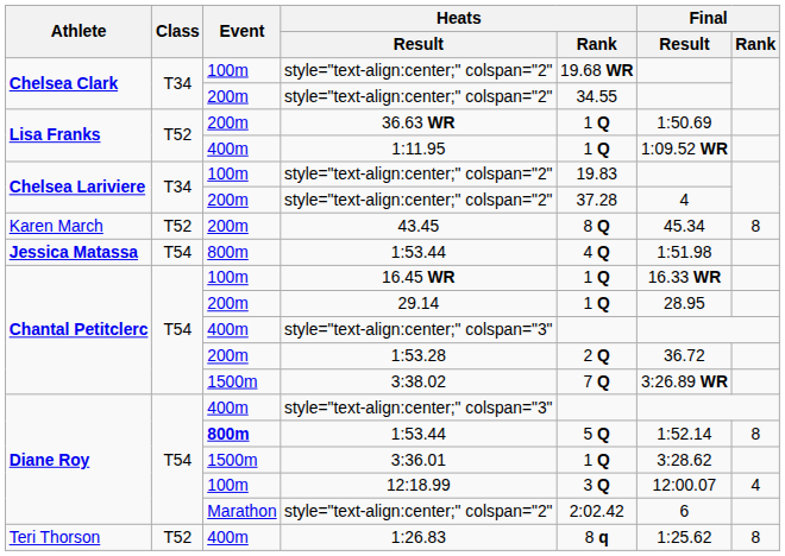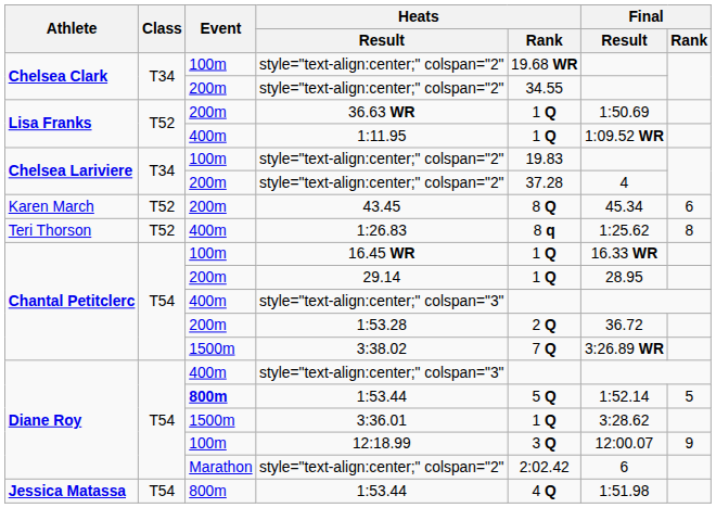43.45 | Final / Rank: 8 -> 6
rows swapped: Jessica Matassa / 1:53.44 <-> 1:26.83
Diane Roy / 1:53.44 | Final / Rank: 8 -> 5
12:18.99 | Final / Rank: 4 -> 9
